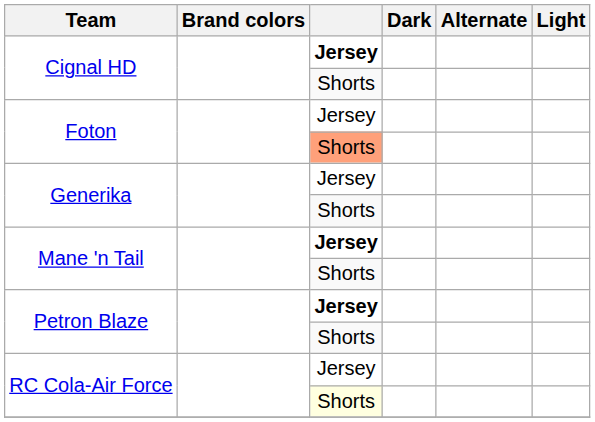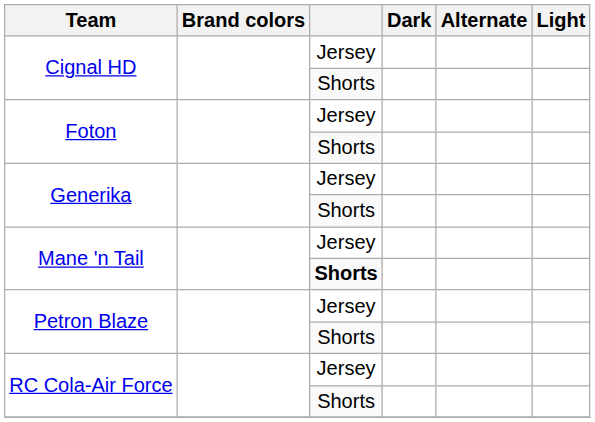Cignal HD / Jersey | column 3: bold -> normal
Foton / Shorts | column 3: lightsalmon background -> no background
Mane 'n Tail / Jersey | column 3: bold -> normal
Mane 'n Tail / Shorts | column 3: normal -> bold
Petron Blaze / Jersey | column 3: bold -> normal
RC Cola-Air Force / Shorts | column 3: lightyellow background -> no background
